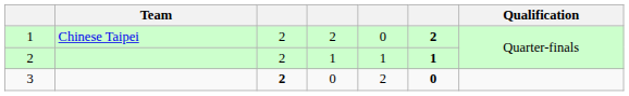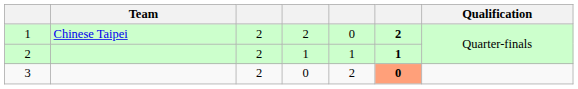3 | column 3: bold -> normal
3 | column 6: no background -> lightsalmon background
